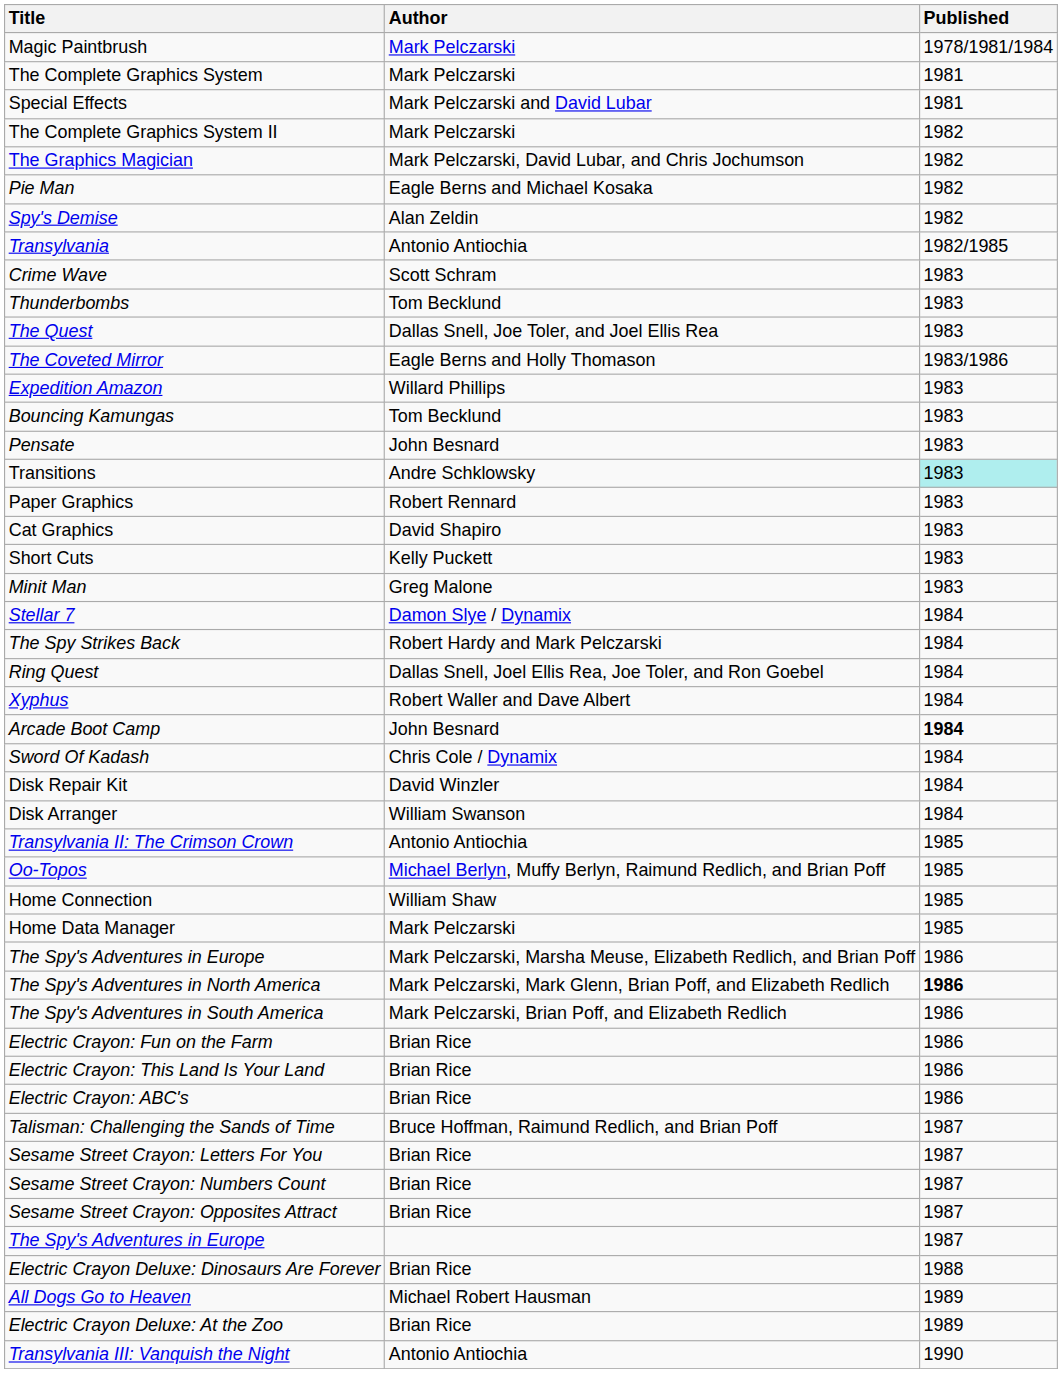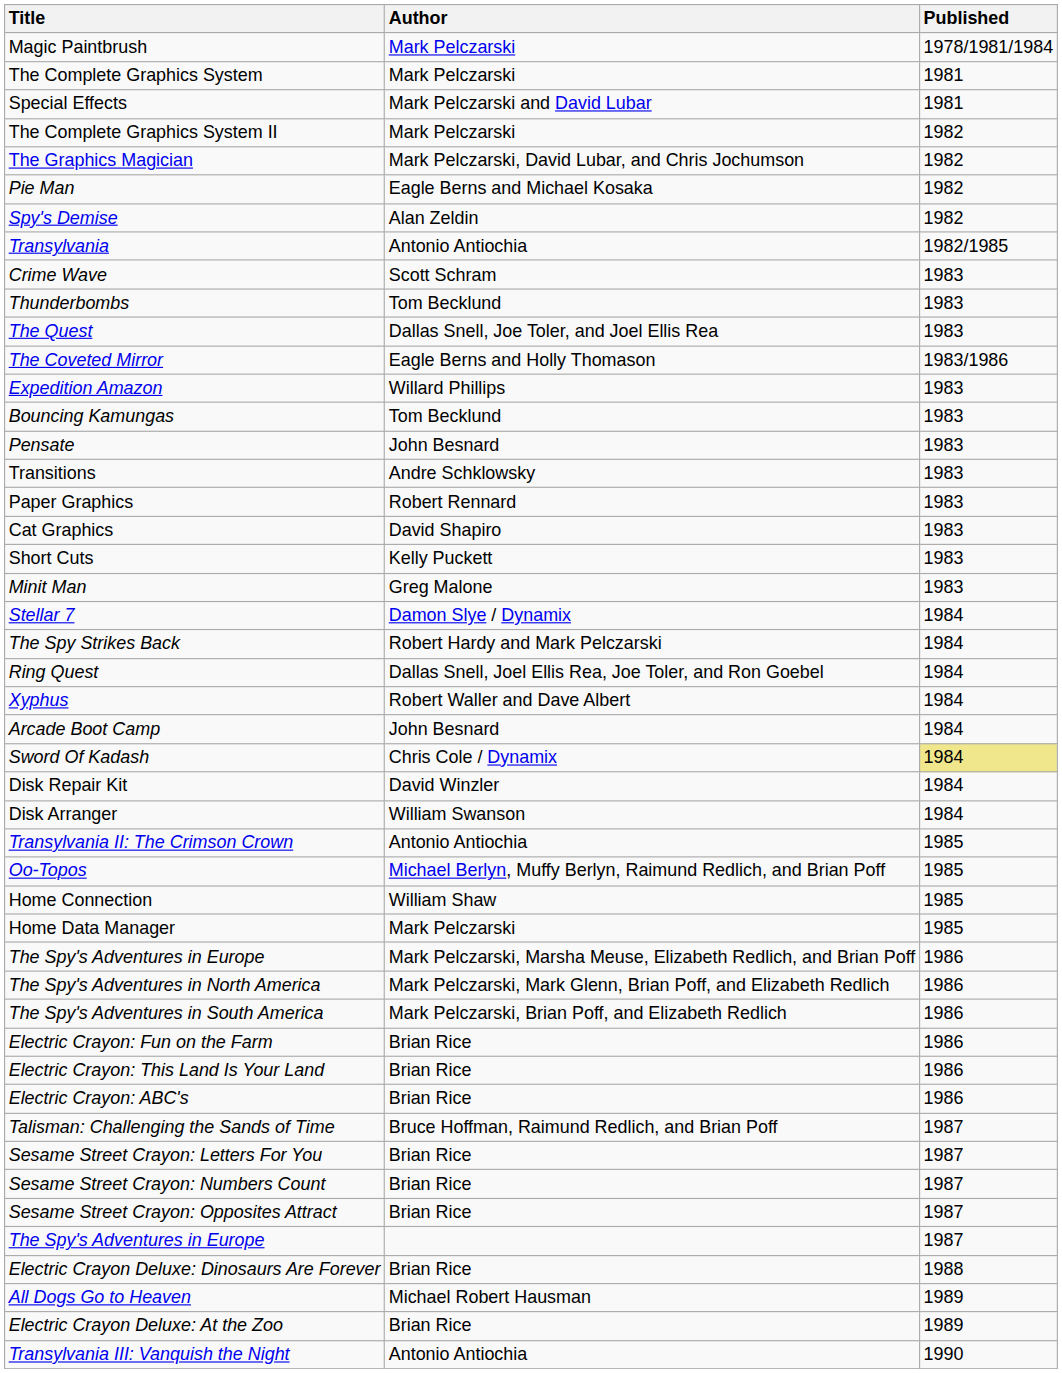Transitions | Published: paleturquoise background -> no background
Arcade Boot Camp | Published: bold -> normal
Sword Of Kadash | Published: no background -> khaki background
The Spy's Adventures in North America | Published: bold -> normal
